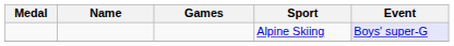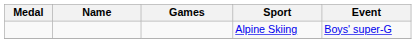Alpine Skiing | Event: lavender background -> no background
